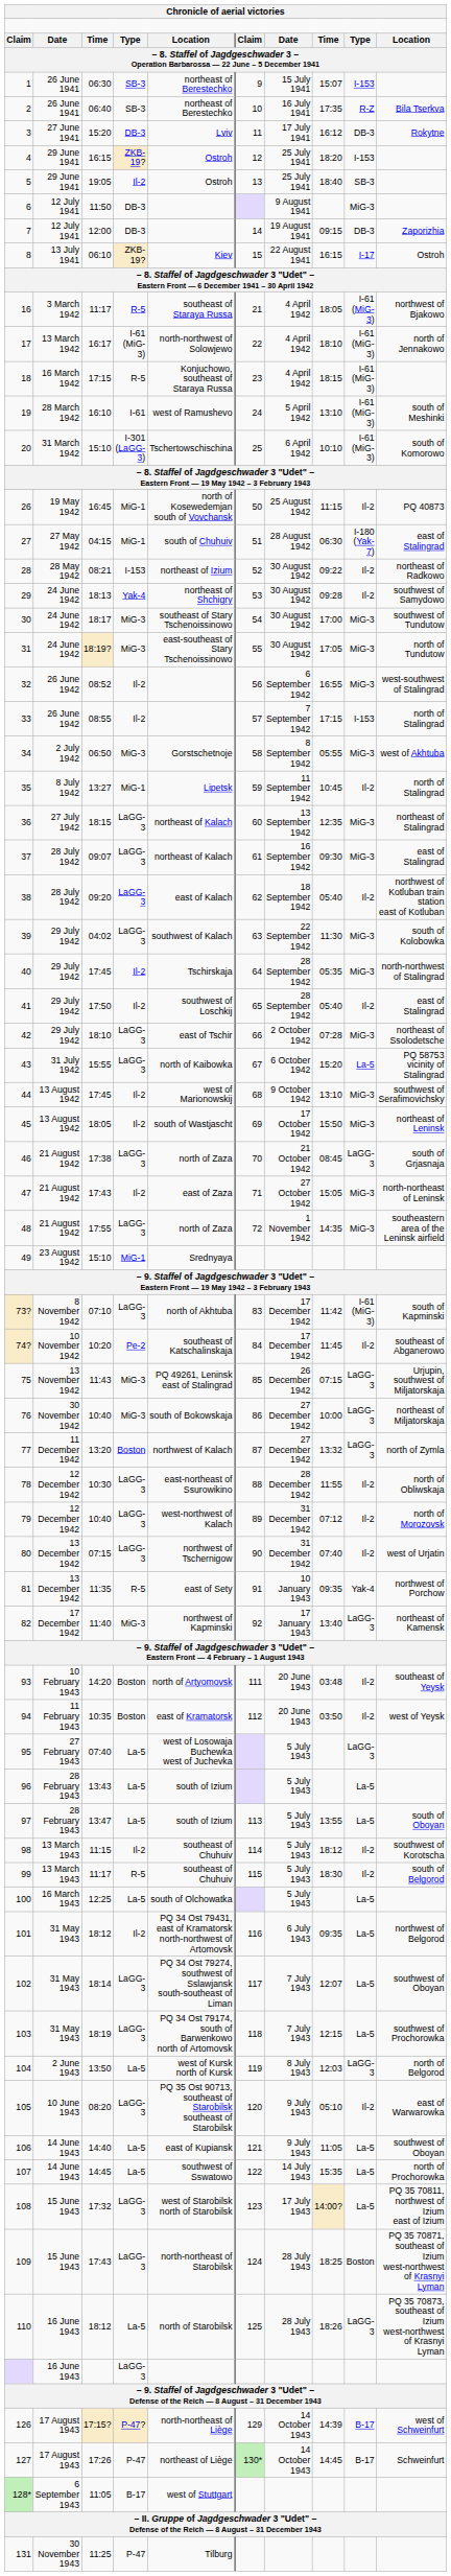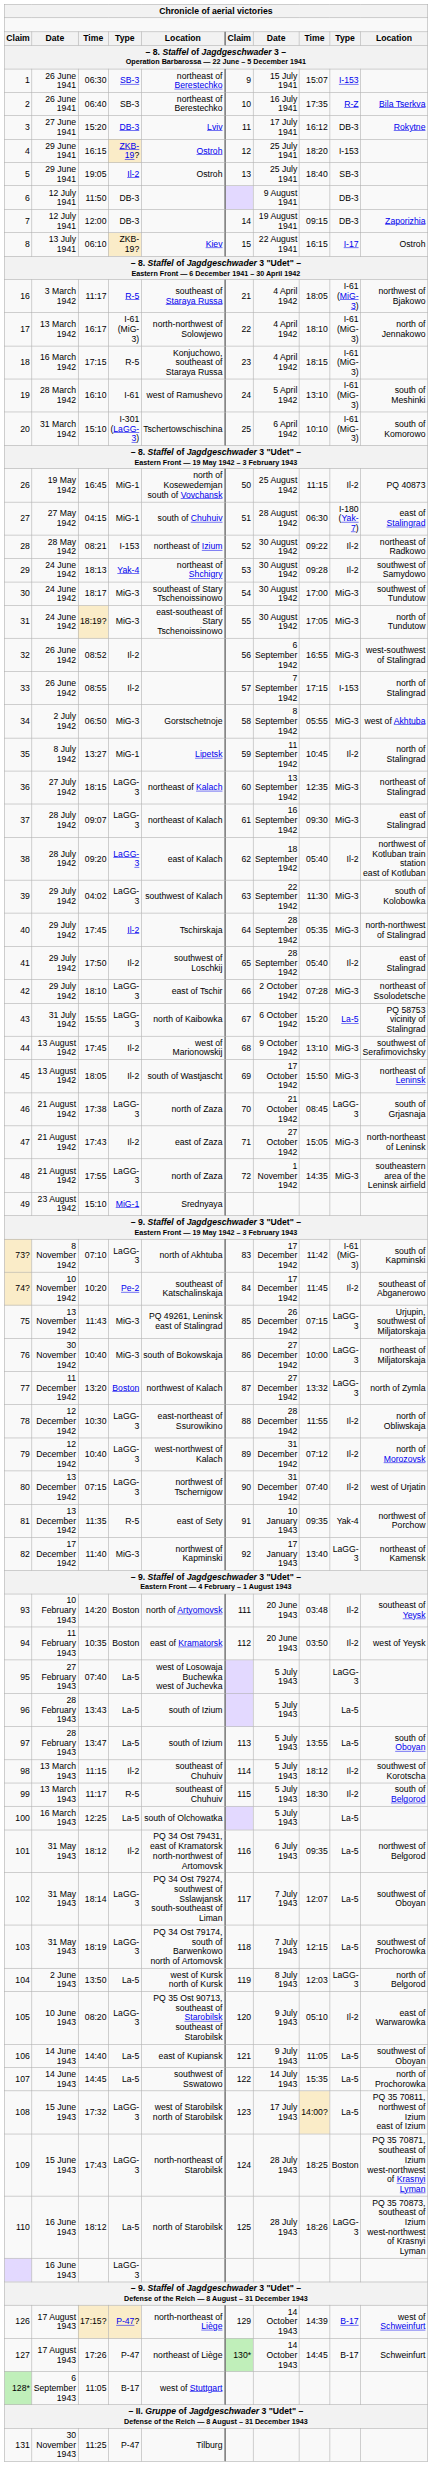6 | column 9: MiG-3 -> DB-3
